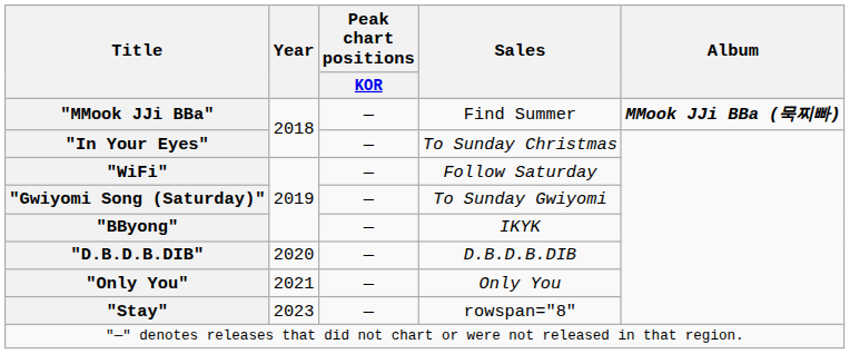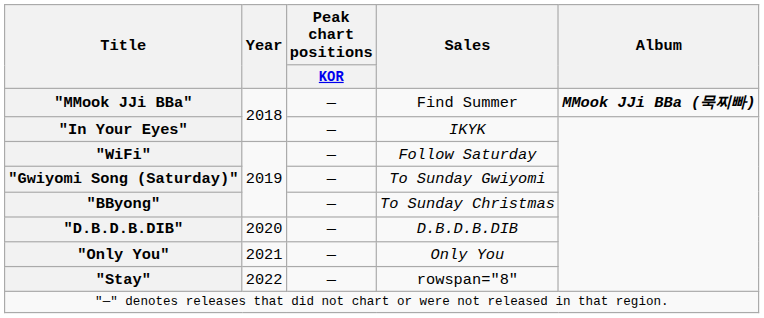"In Your Eyes" | Sales: To Sunday Christmas -> IKYK
"BByong" | Sales: IKYK -> To Sunday Christmas
"Stay" | Year: 2023 -> 2022
